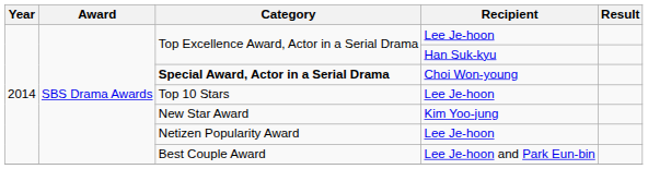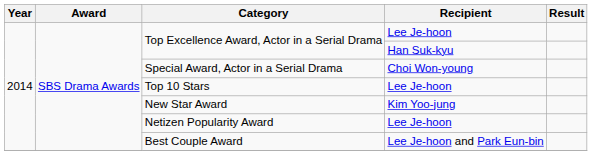Special Award, Actor in a Serial Drama | Category: bold -> normal
